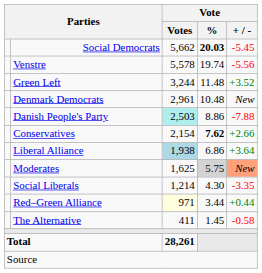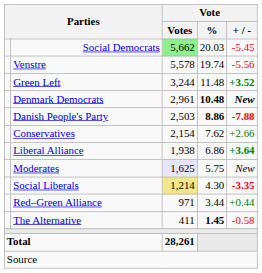Social Democrats | Vote / Votes: no background -> lightgreen background
Social Democrats | Vote / %: bold -> normal
Green Left | Vote / + / -: normal -> bold
Denmark Democrats | Vote / %: normal -> bold
Denmark Democrats | Vote / + / -: normal -> bold
Danish People's Party | Vote / Votes: paleturquoise background -> no background
Danish People's Party | Vote / %: normal -> bold
Danish People's Party | Vote / + / -: normal -> bold
Conservatives | Vote / %: bold -> normal
Liberal Alliance | Vote / Votes: lightblue background -> no background
Liberal Alliance | Vote / + / -: normal -> bold
Moderates | Vote / Votes: no background -> lavender background
Moderates | Vote / %: lightgrey background -> no background
Moderates | Vote / + / -: lightsalmon background -> no background
Social Liberals | Vote / Votes: no background -> khaki background
Social Liberals | Vote / + / -: normal -> bold
Red–Green Alliance | Vote / Votes: lightyellow background -> no background
The Alternative | Vote / %: normal -> bold
